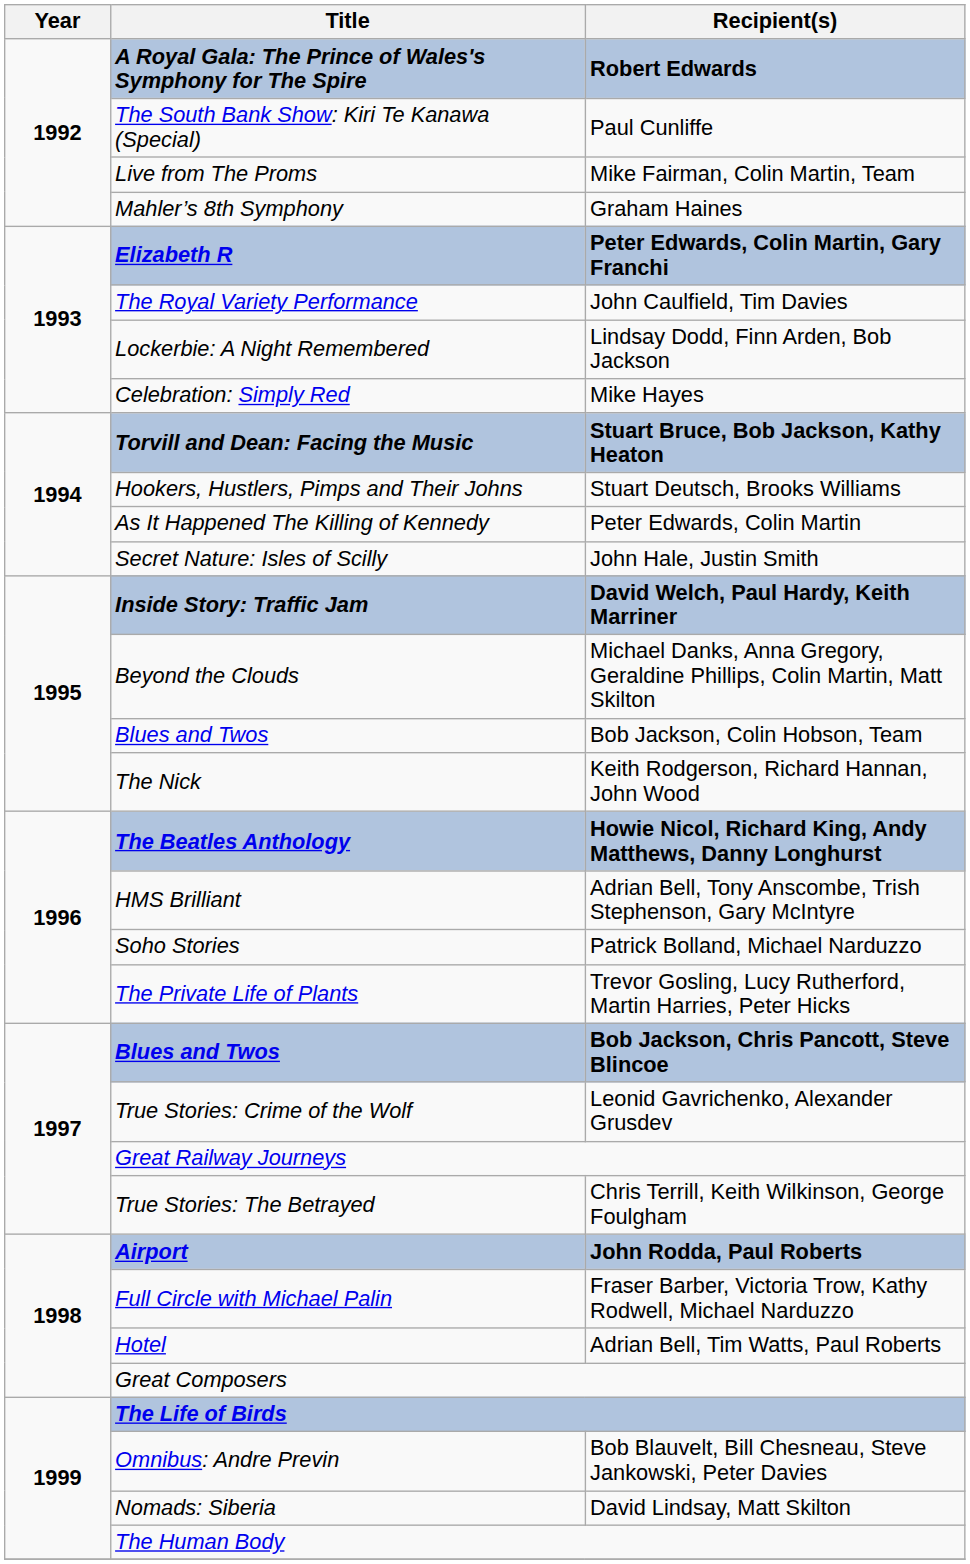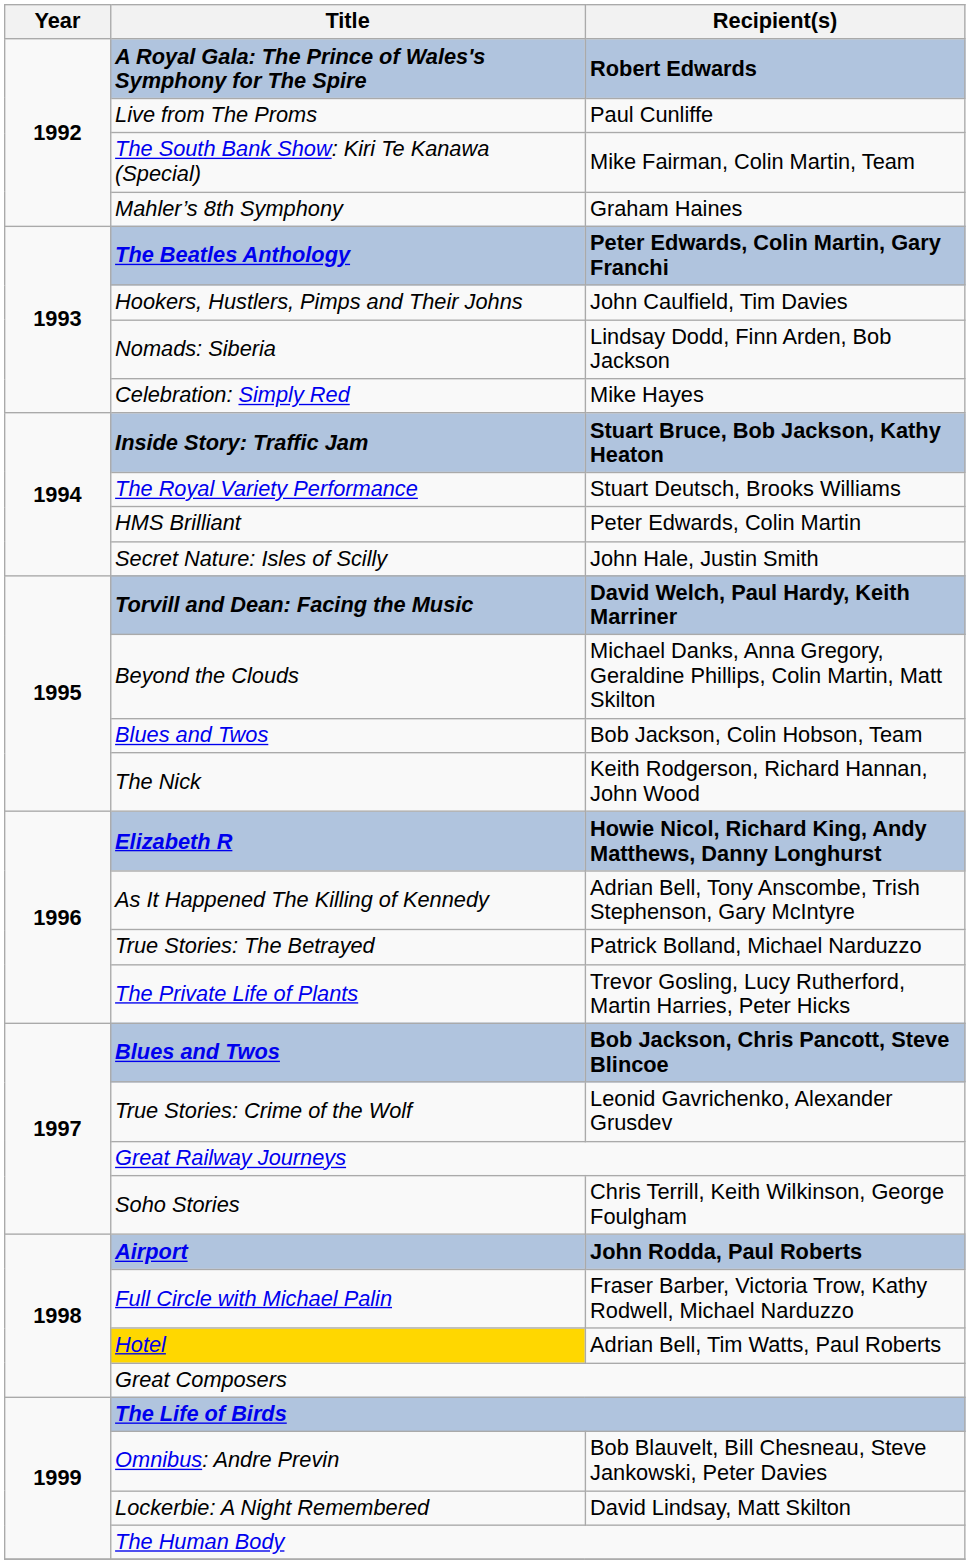Paul Cunliffe | Title: The South Bank Show: Kiri Te Kanawa (Special) -> Live from The Proms
Mike Fairman, Colin Martin, Team | Title: Live from The Proms -> The South Bank Show: Kiri Te Kanawa (Special)
Peter Edwards, Colin Martin, Gary Franchi | Title: Elizabeth R -> The Beatles Anthology
John Caulfield, Tim Davies | Title: The Royal Variety Performance -> Hookers, Hustlers, Pimps and Their Johns
Lindsay Dodd, Finn Arden, Bob Jackson | Title: Lockerbie: A Night Remembered -> Nomads: Siberia
Stuart Bruce, Bob Jackson, Kathy Heaton | Title: Torvill and Dean: Facing the Music -> Inside Story: Traffic Jam
Stuart Deutsch, Brooks Williams | Title: Hookers, Hustlers, Pimps and Their Johns -> The Royal Variety Performance
Peter Edwards, Colin Martin | Title: As It Happened The Killing of Kennedy -> HMS Brilliant
David Welch, Paul Hardy, Keith Marriner | Title: Inside Story: Traffic Jam -> Torvill and Dean: Facing the Music
Howie Nicol, Richard King, Andy Matthews, Danny Longhurst | Title: The Beatles Anthology -> Elizabeth R
Adrian Bell, Tony Anscombe, Trish Stephenson, Gary McIntyre | Title: HMS Brilliant -> As It Happened The Killing of Kennedy
Patrick Bolland, Michael Narduzzo | Title: Soho Stories -> True Stories: The Betrayed
Chris Terrill, Keith Wilkinson, George Foulgham | Title: True Stories: The Betrayed -> Soho Stories
Adrian Bell, Tim Watts, Paul Roberts | Title: no background -> gold background
David Lindsay, Matt Skilton | Title: Nomads: Siberia -> Lockerbie: A Night Remembered
